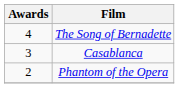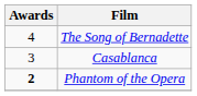Phantom of the Opera | Awards: normal -> bold
